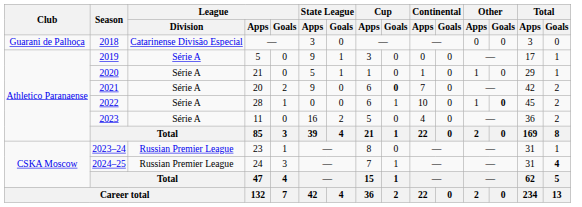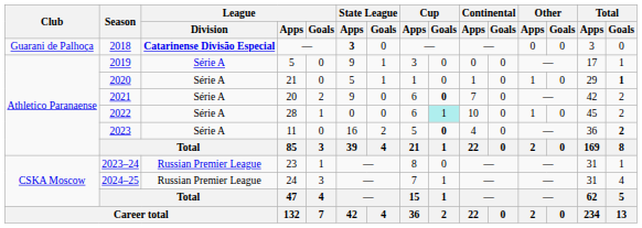2018 | League / Division: normal -> bold
2018 | State League / Apps: normal -> bold
2020 | Total / Goals: normal -> bold
2022 | Cup / Goals: no background -> paleturquoise background
2022 | Other / Goals: bold -> normal
2023 | Cup / Goals: normal -> bold
2023 | Total / Goals: normal -> bold
2024–25 | Total / Goals: bold -> normal
